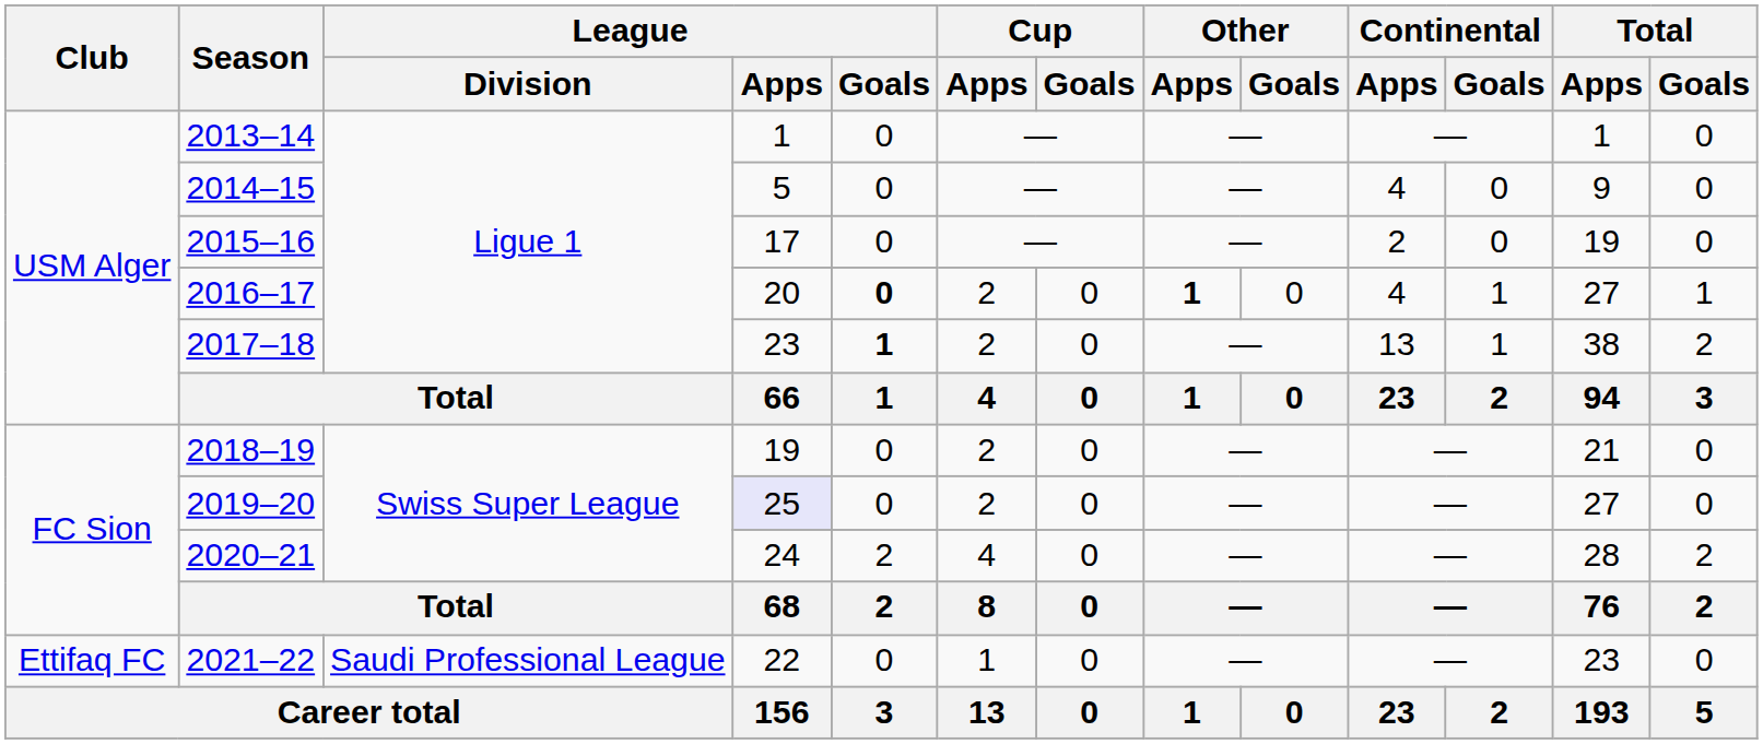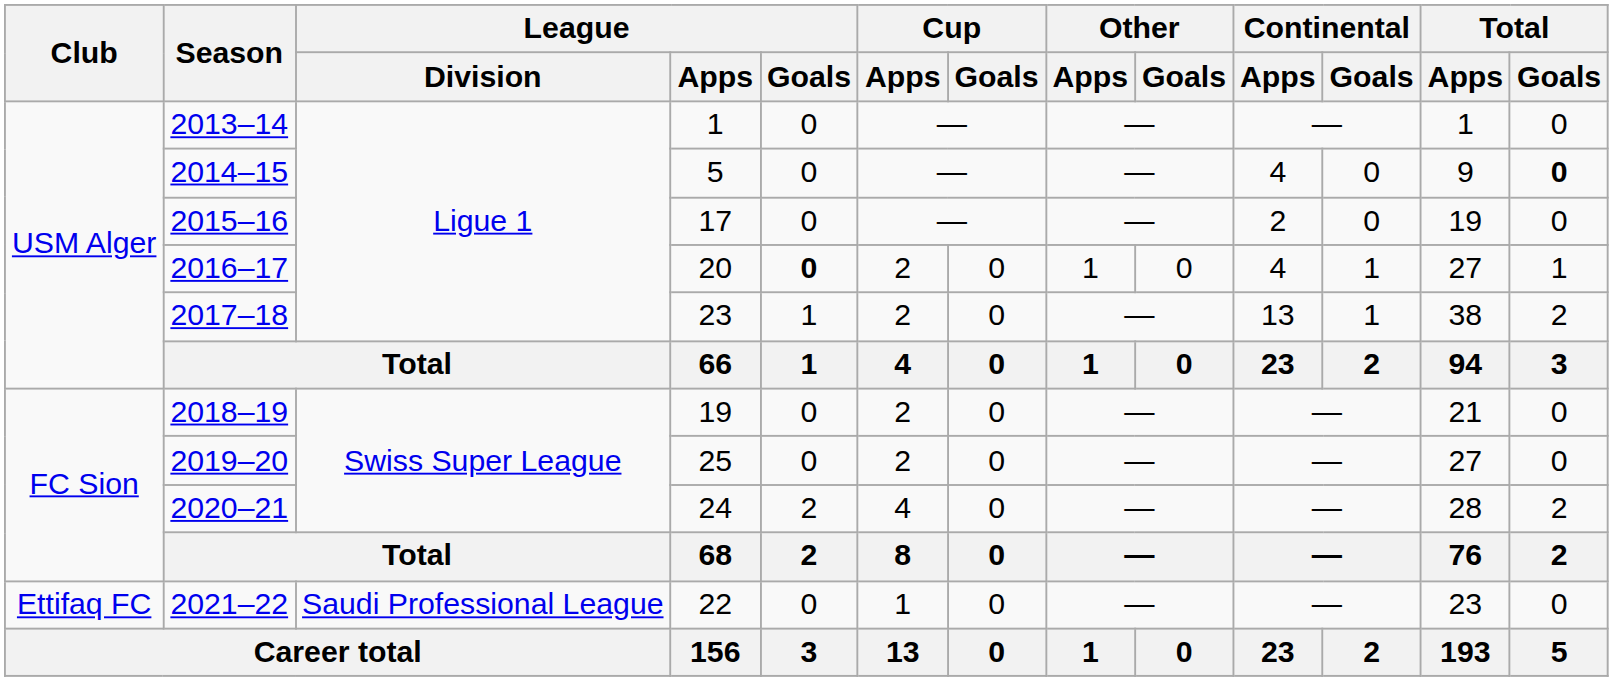2014–15 | Total / Goals: normal -> bold
2016–17 | Other / Apps: bold -> normal
2017–18 | League / Goals: bold -> normal
2019–20 | League / Apps: lavender background -> no background
